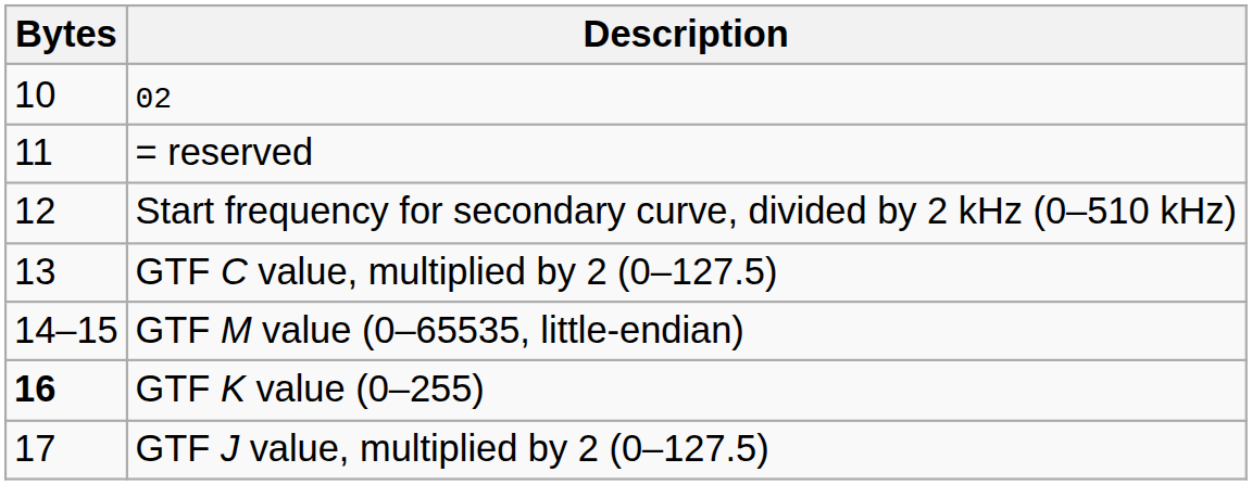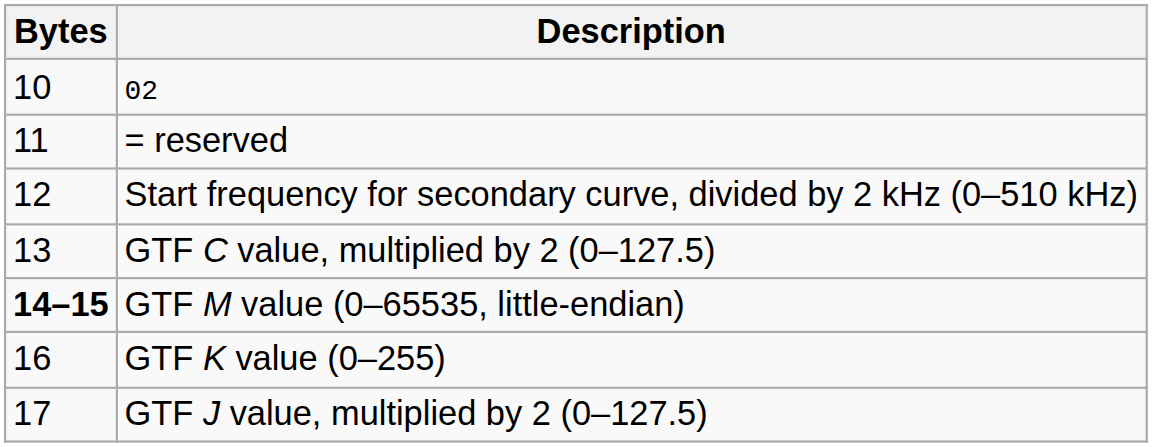GTF M value (0–65535, little-endian) | Bytes: normal -> bold
GTF K value (0–255) | Bytes: bold -> normal
